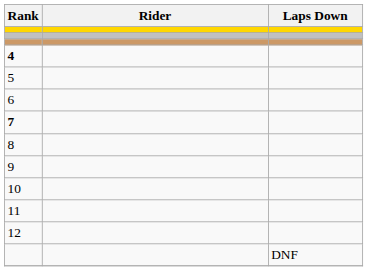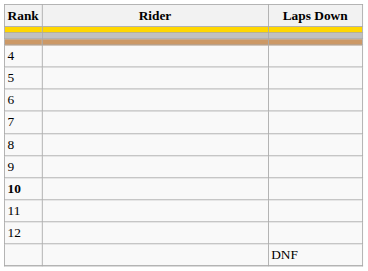4 | Rank: bold -> normal
7 | Rank: bold -> normal
10 | Rank: normal -> bold
